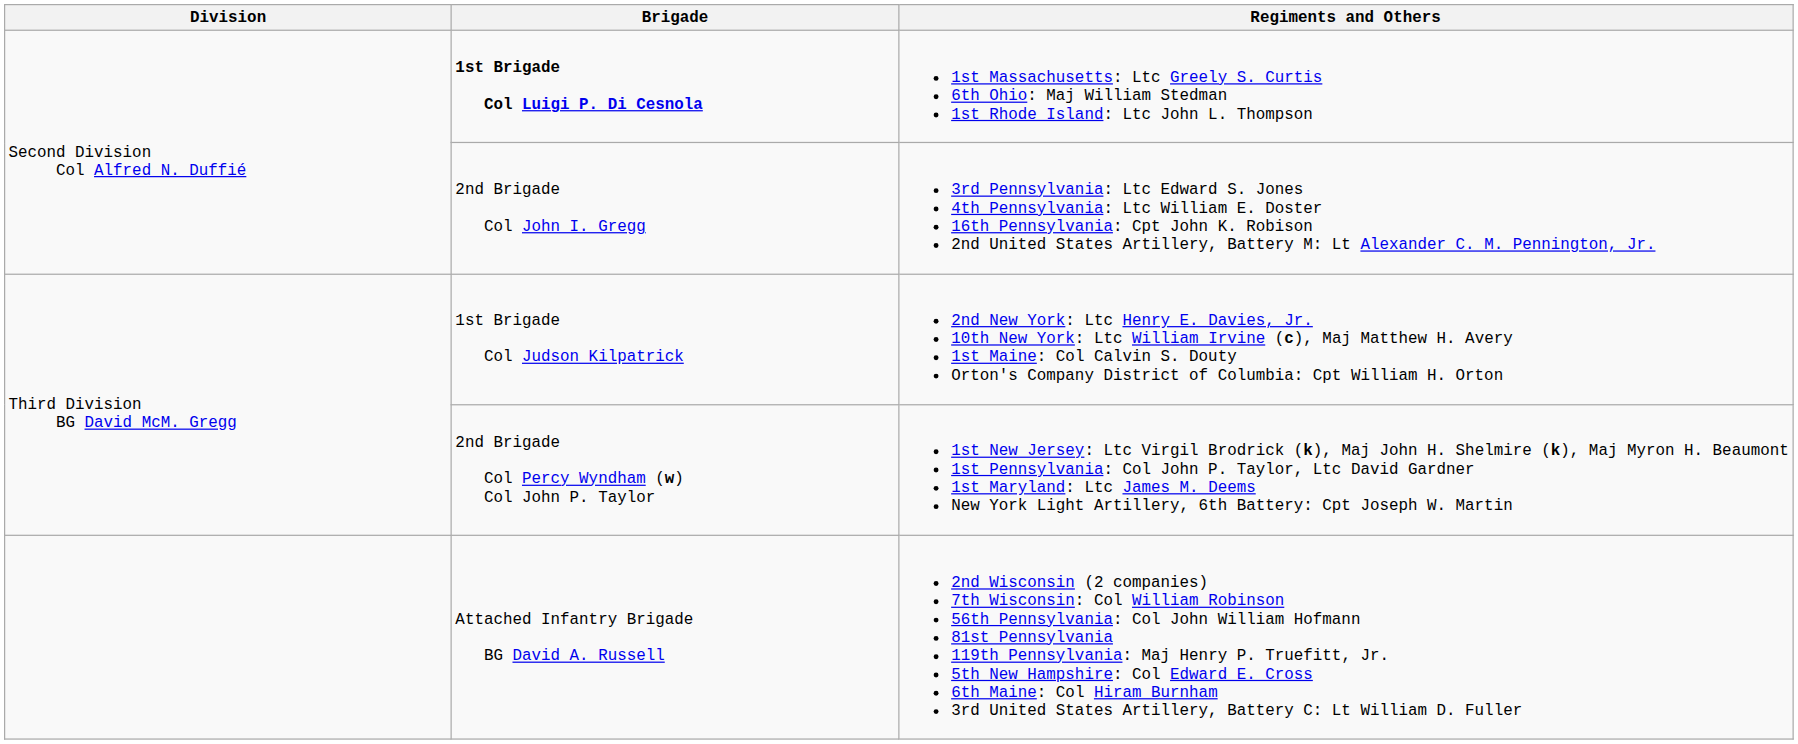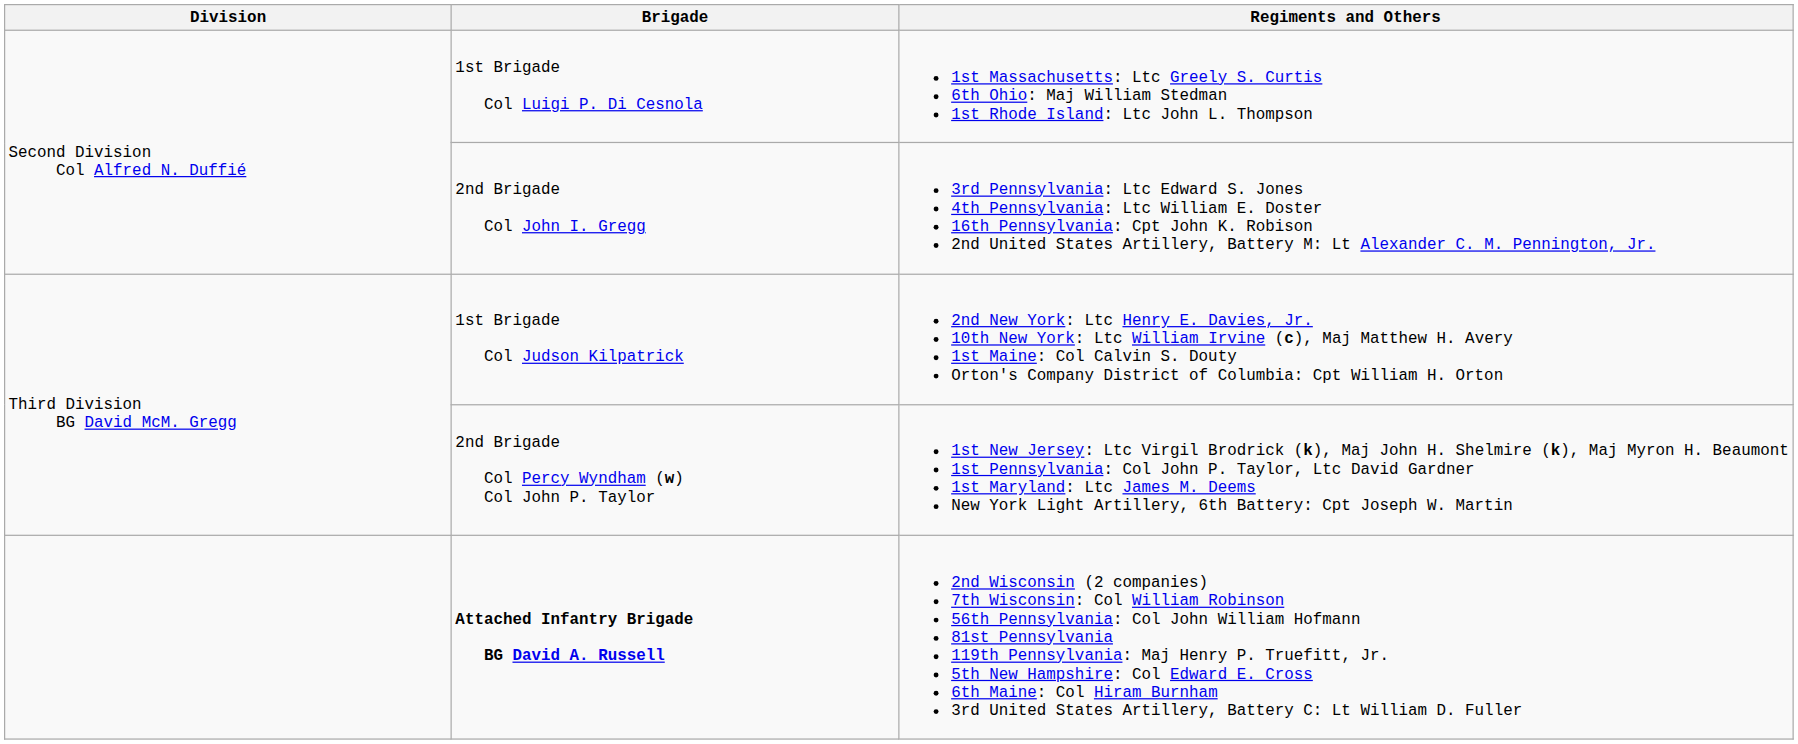1st Brigade Col Luigi P. Di Cesnola | Brigade: bold -> normal
Attached Infantry Brigade BG David A. Russell | Brigade: normal -> bold
